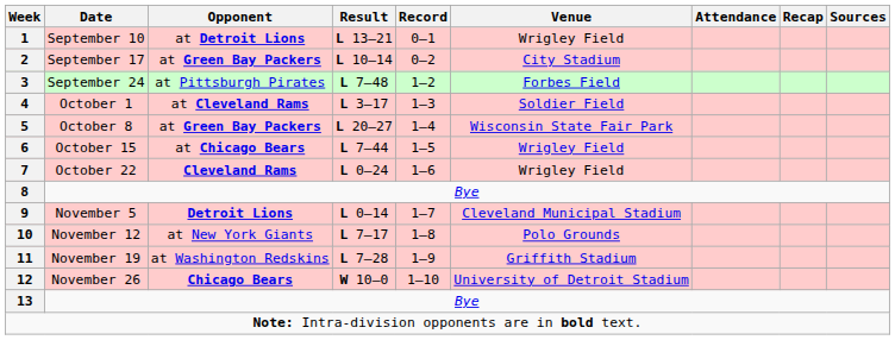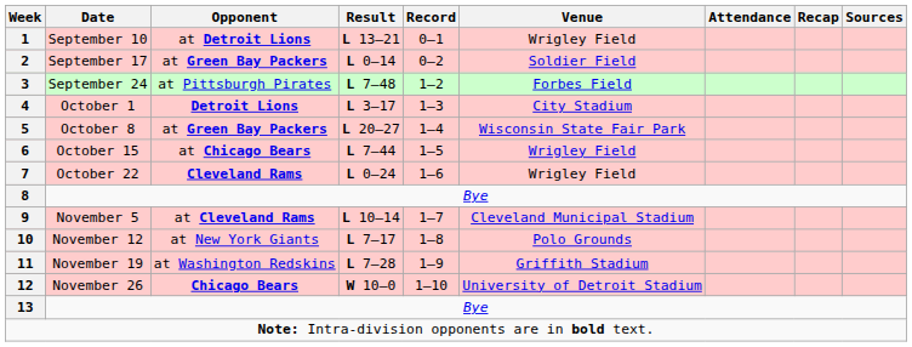2 | Result: L 10–14 -> L 0–14
2 | Venue: City Stadium -> Soldier Field
4 | Opponent: at Cleveland Rams -> Detroit Lions
4 | Venue: Soldier Field -> City Stadium
9 | Opponent: Detroit Lions -> at Cleveland Rams
9 | Result: L 0–14 -> L 10–14
